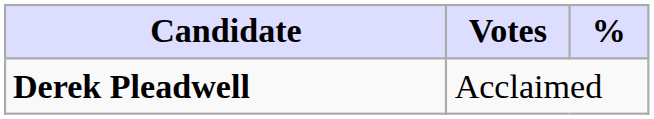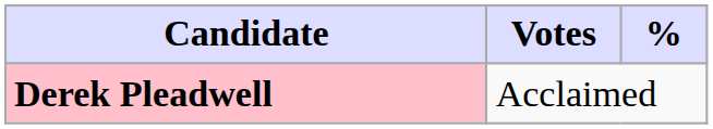Derek Pleadwell | Candidate: no background -> pink background
